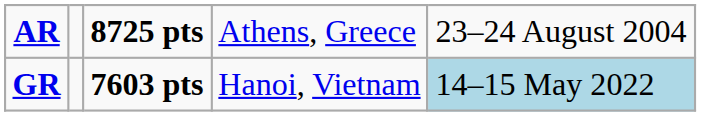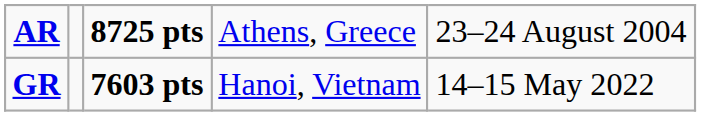GR | column 5: lightblue background -> no background
